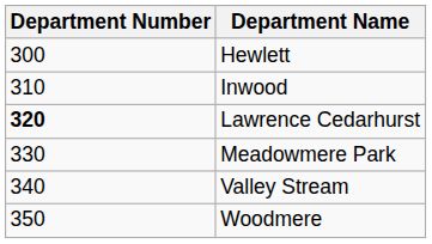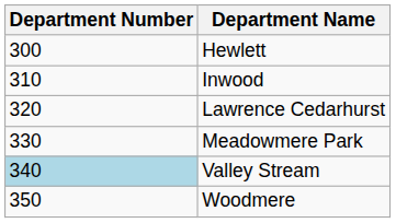Lawrence Cedarhurst | Department Number: bold -> normal
Valley Stream | Department Number: no background -> lightblue background
